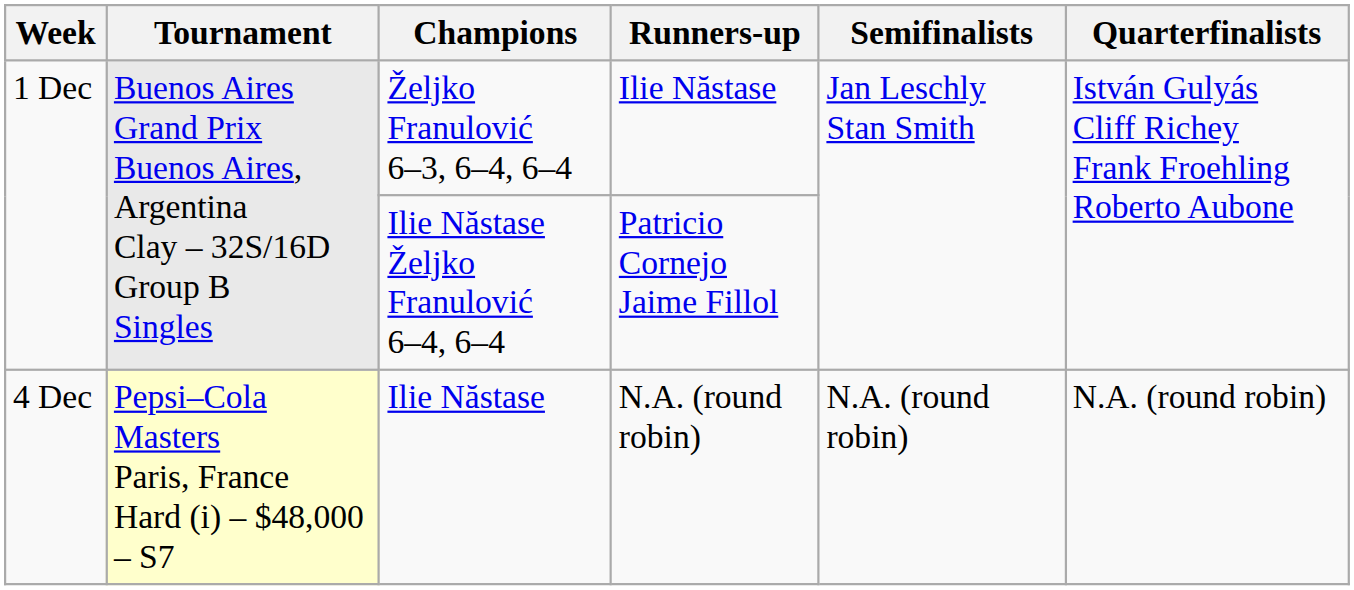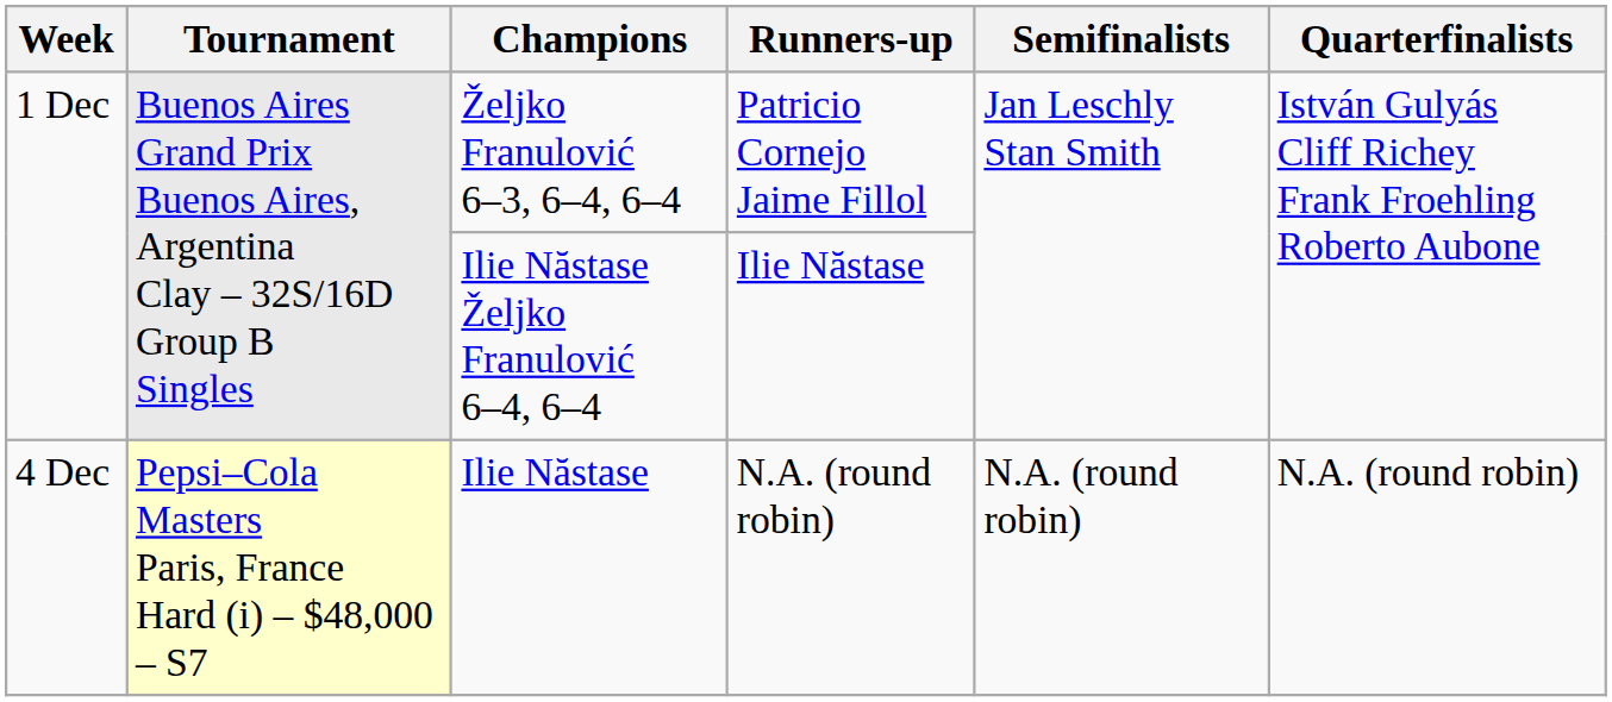Željko Franulović 6–3, 6–4, 6–4 | Runners-up: Ilie Năstase -> Patricio Cornejo Jaime Fillol
Ilie Năstase Željko Franulović 6–4, 6–4 | Runners-up: Patricio Cornejo Jaime Fillol -> Ilie Năstase
